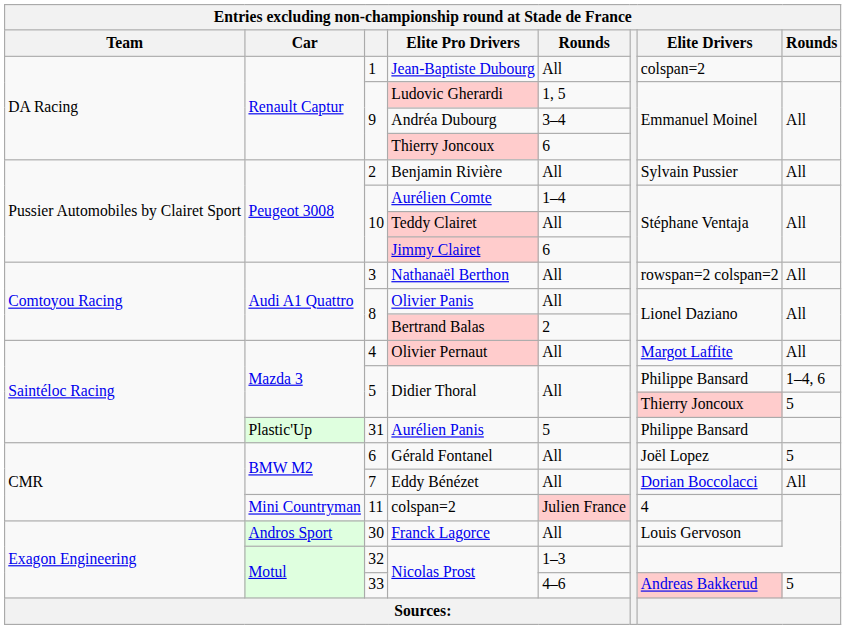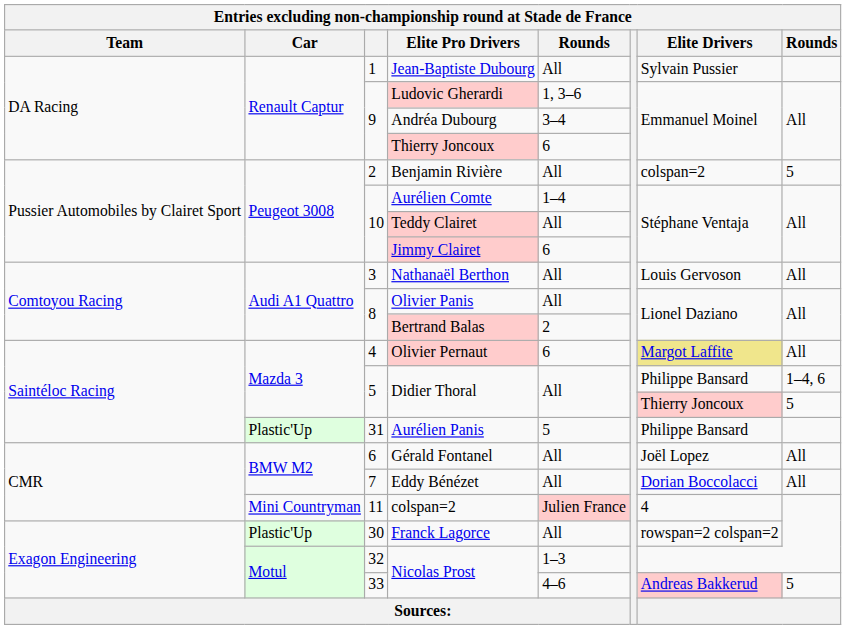Jean-Baptiste Dubourg | Elite Drivers: colspan=2 -> Sylvain Pussier
Ludovic Gherardi | column 5: 1, 5 -> 1, 3–6
Benjamin Rivière | Elite Drivers: Sylvain Pussier -> colspan=2
Benjamin Rivière | column 8: All -> 5
Nathanaël Berthon | Elite Drivers: rowspan=2 colspan=2 -> Louis Gervoson
Olivier Pernaut | column 5: All -> 6
Olivier Pernaut | Elite Drivers: no background -> khaki background
Gérald Fontanel | column 8: 5 -> All
Franck Lagorce | Car: Andros Sport -> Plastic'Up
Franck Lagorce | Elite Drivers: Louis Gervoson -> rowspan=2 colspan=2
